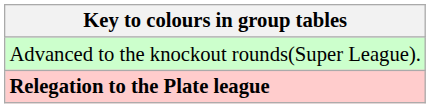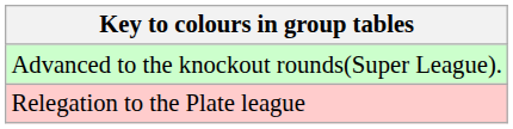row 3 | column 1: bold -> normal
